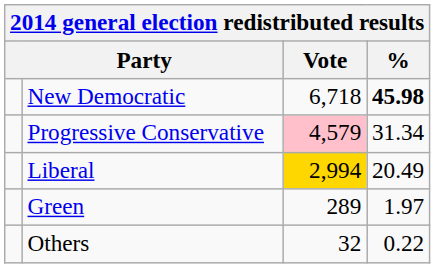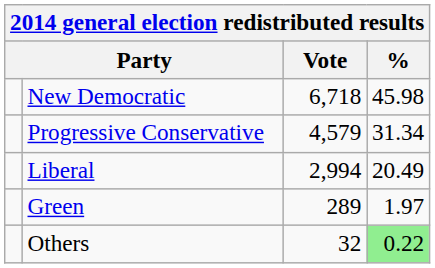New Democratic | %: bold -> normal
Progressive Conservative | Vote: pink background -> no background
Liberal | Vote: gold background -> no background
Others | %: no background -> lightgreen background
